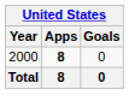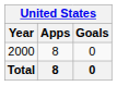2000 | Apps: bold -> normal
